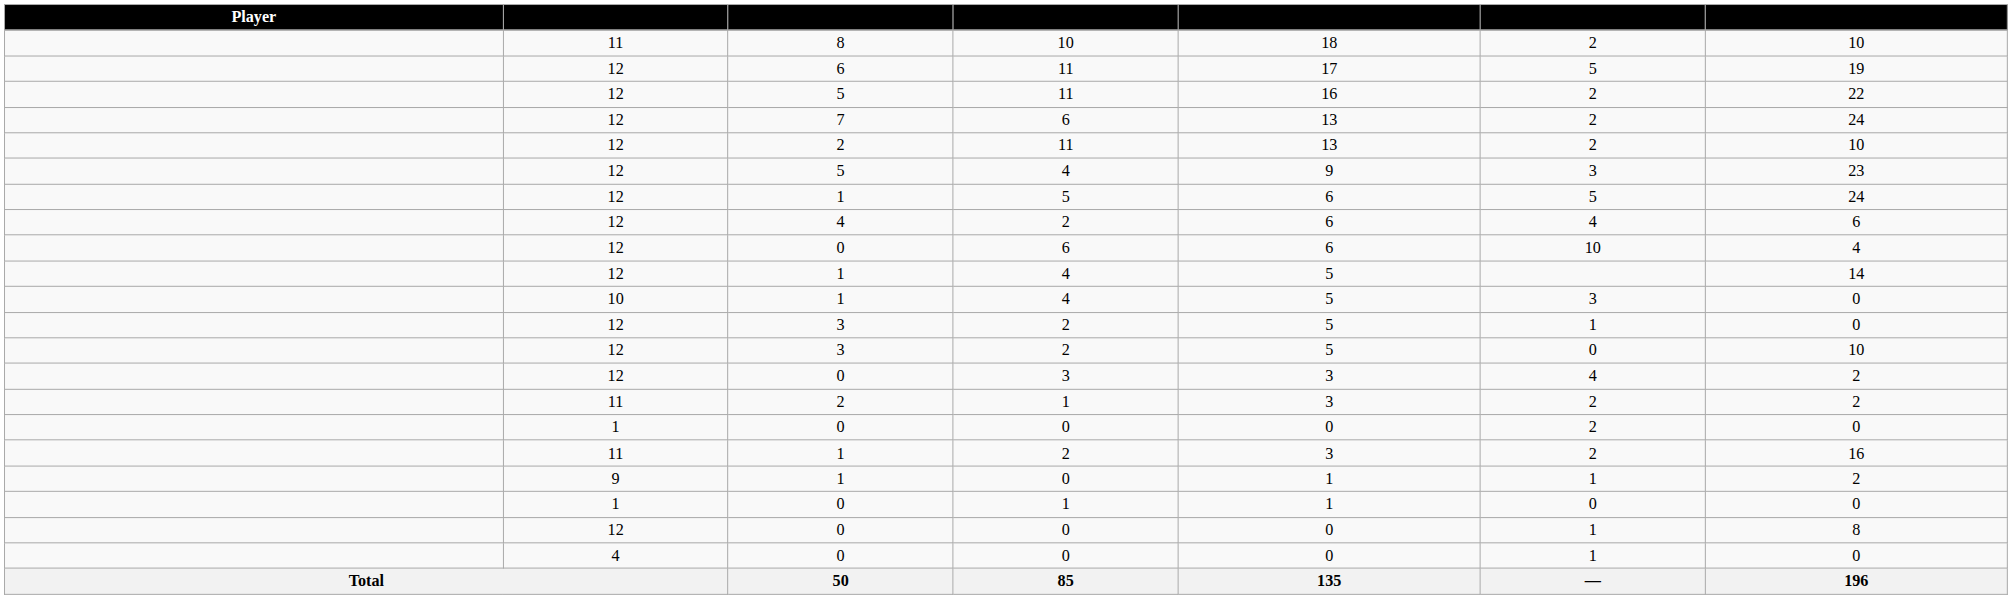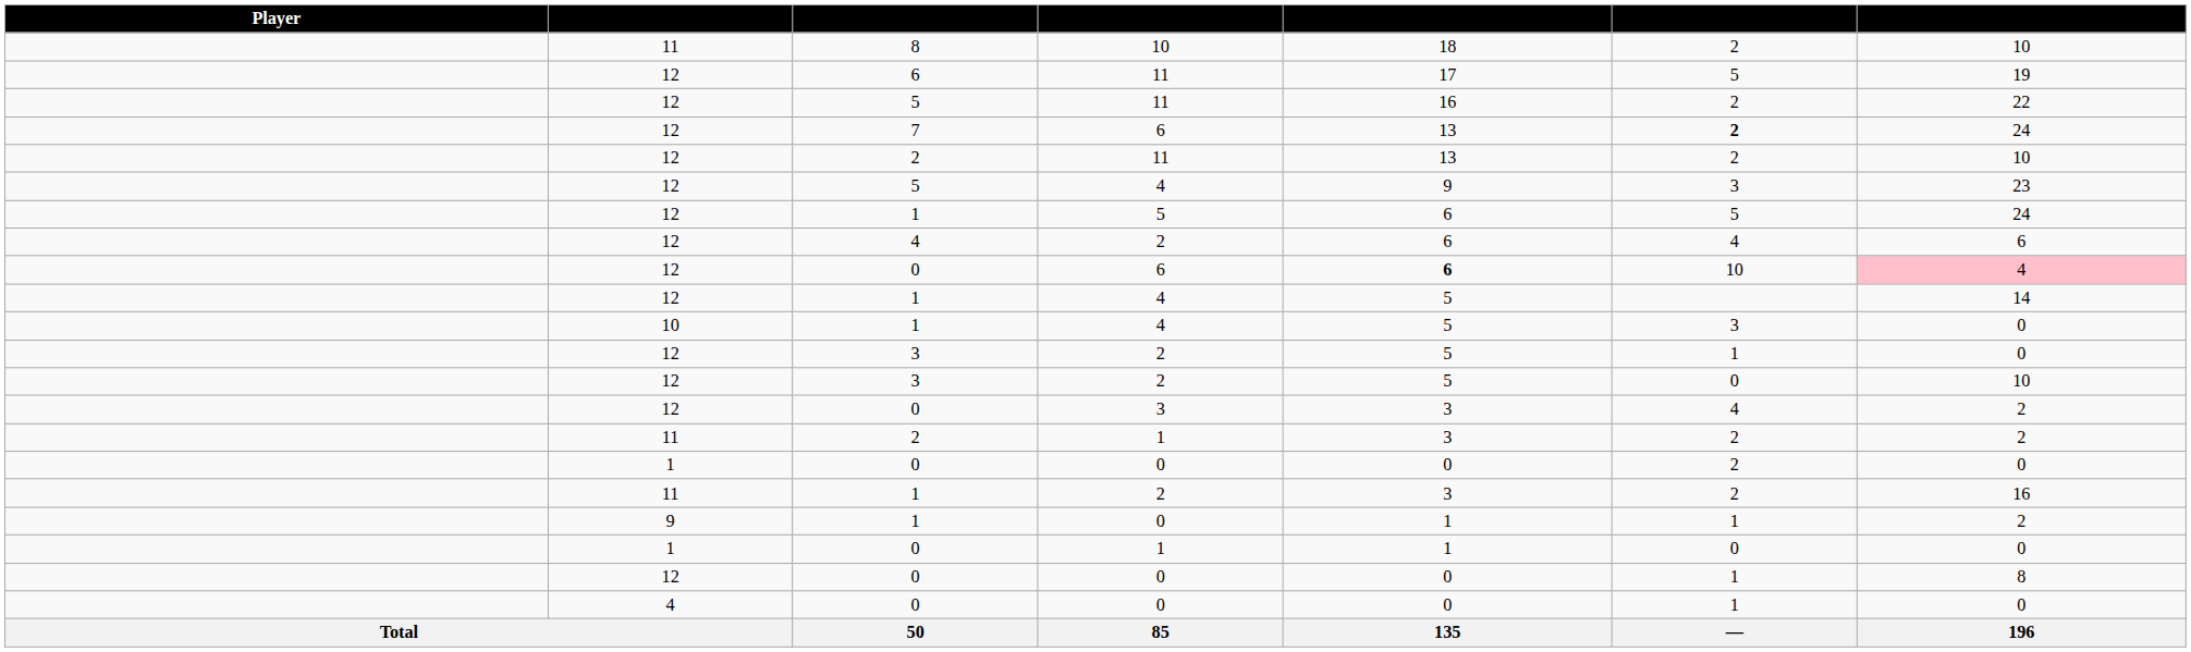7 | column 6: normal -> bold
0 / 6 | column 5: normal -> bold
0 / 6 | column 7: no background -> pink background
